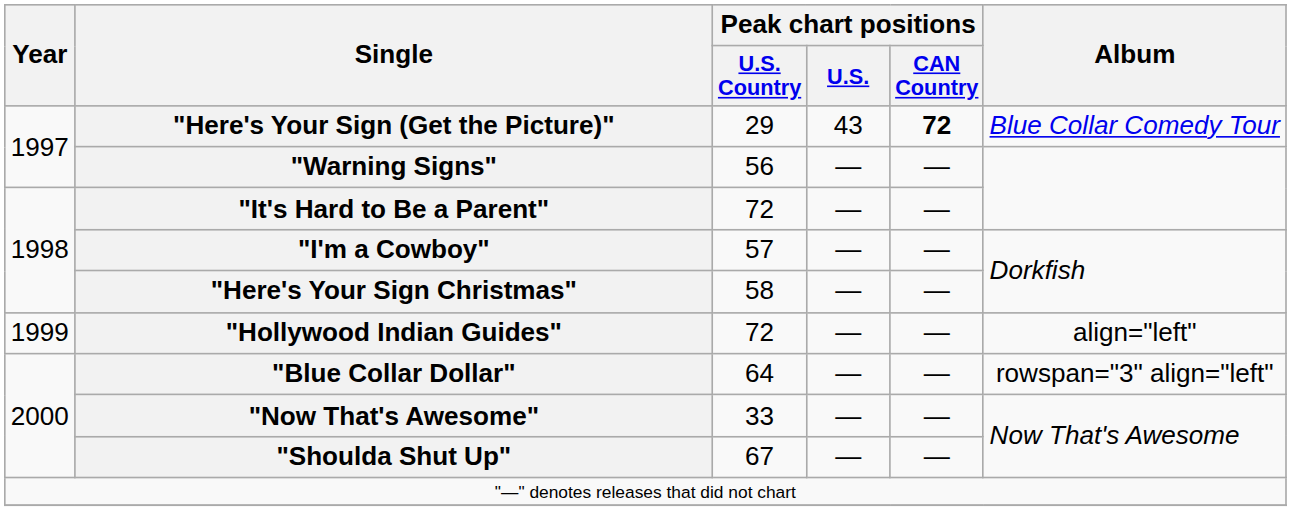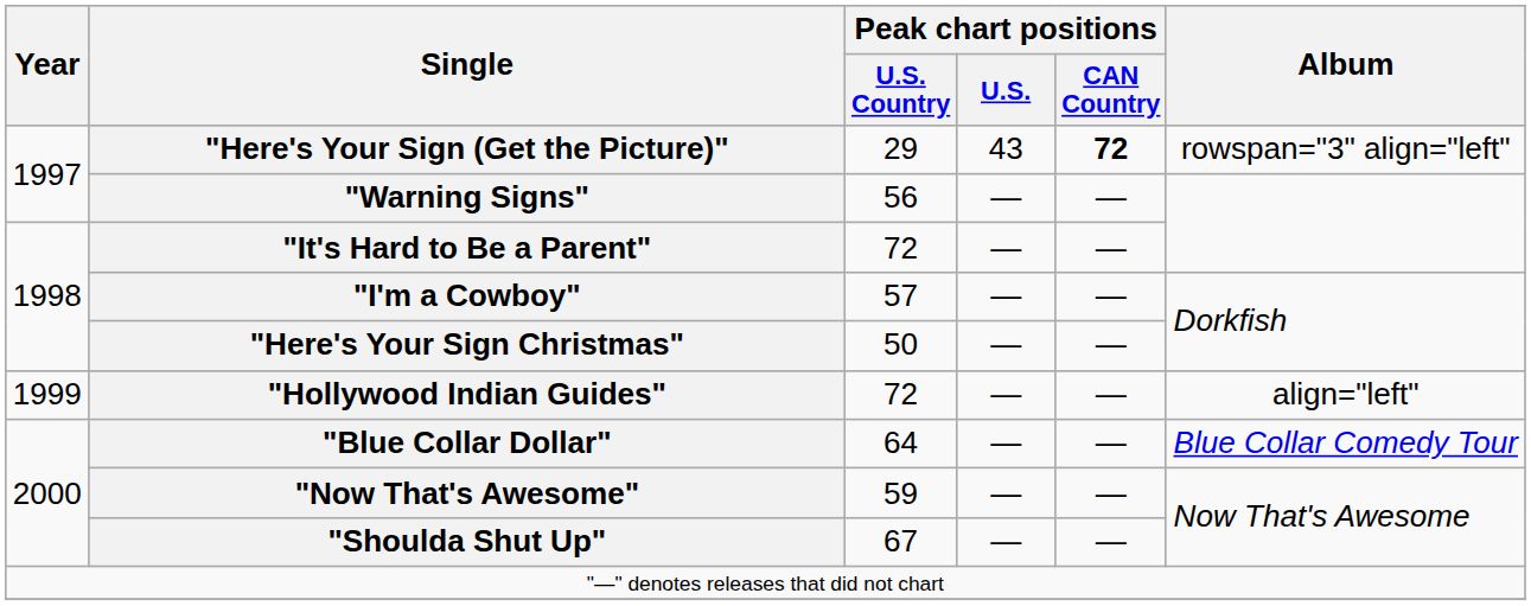"Here's Your Sign (Get the Picture)" | Album: Blue Collar Comedy Tour -> rowspan="3" align="left"
"Here's Your Sign Christmas" | Peak chart positions / U.S. Country: 58 -> 50
"Blue Collar Dollar" | Album: rowspan="3" align="left" -> Blue Collar Comedy Tour
"Now That's Awesome" | Peak chart positions / U.S. Country: 33 -> 59
